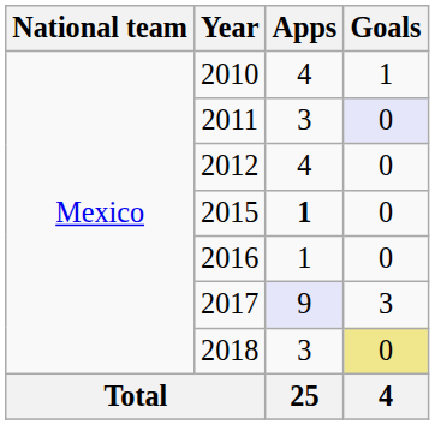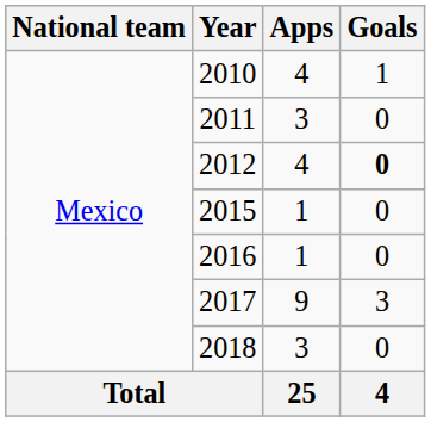2011 | Goals: lavender background -> no background
2012 | Goals: normal -> bold
2015 | Apps: bold -> normal
2017 | Apps: lavender background -> no background
2018 | Goals: khaki background -> no background
